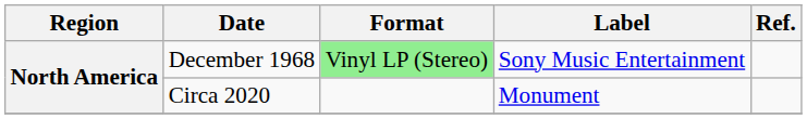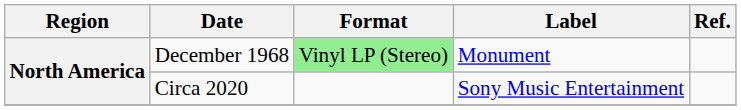December 1968 | Label: Sony Music Entertainment -> Monument
Circa 2020 | Label: Monument -> Sony Music Entertainment
